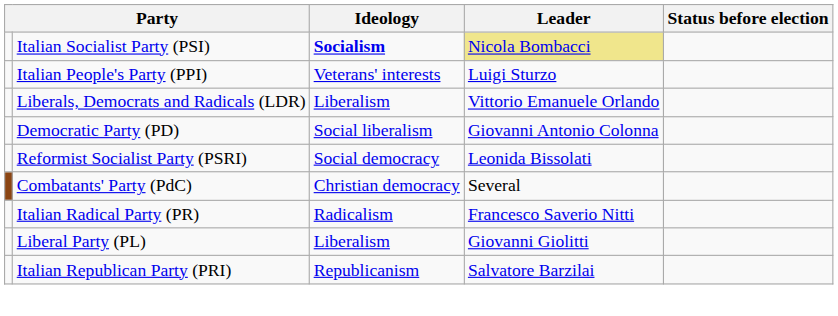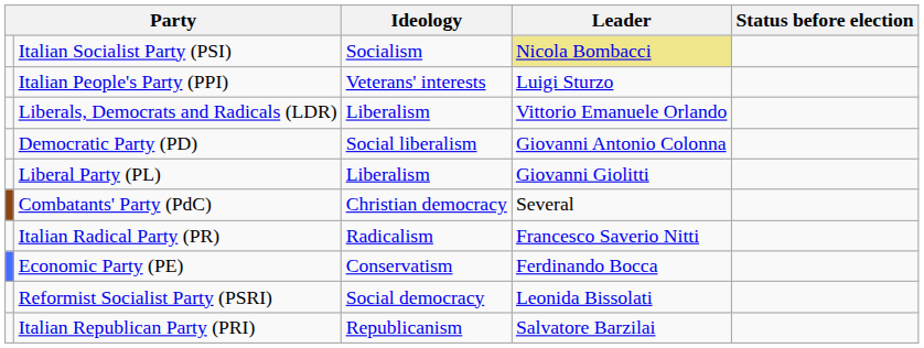Italian Socialist Party (PSI) | Ideology: bold -> normal
rows swapped: Liberal Party (PL) <-> Reformist Socialist Party (PSRI)
+ row: Economic Party (PE) | Conservatism | Ferdinando Bocca
